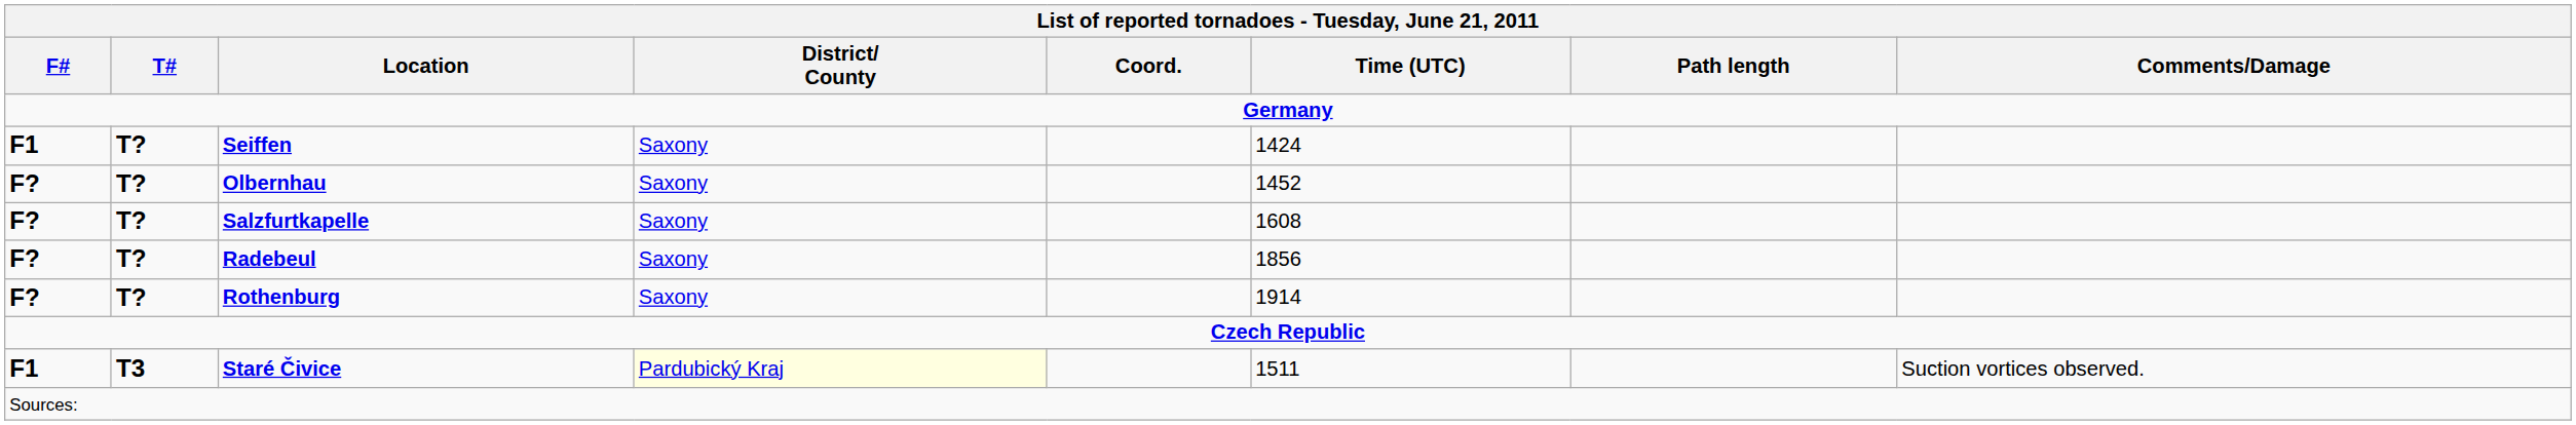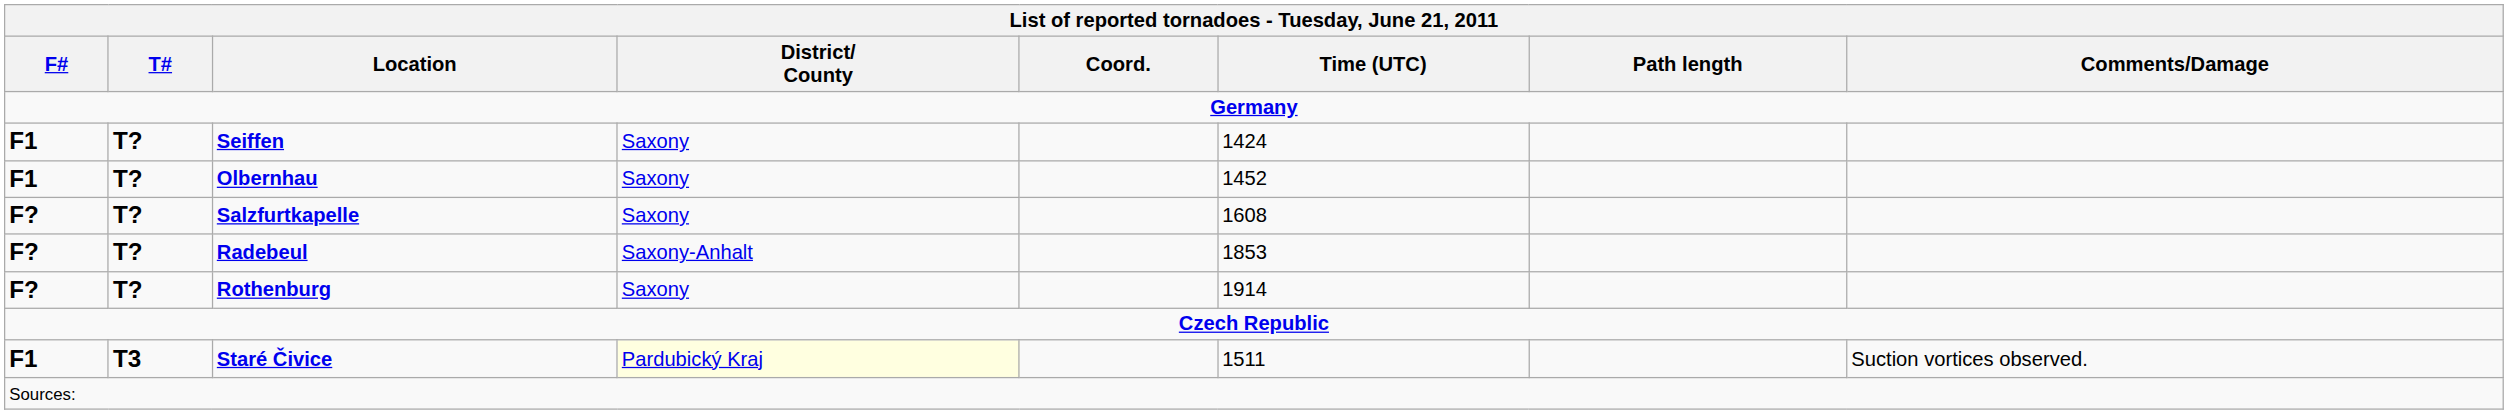Olbernhau | F#: F? -> F1
Radebeul | District/ County: Saxony -> Saxony-Anhalt
Radebeul | Time (UTC): 1856 -> 1853
